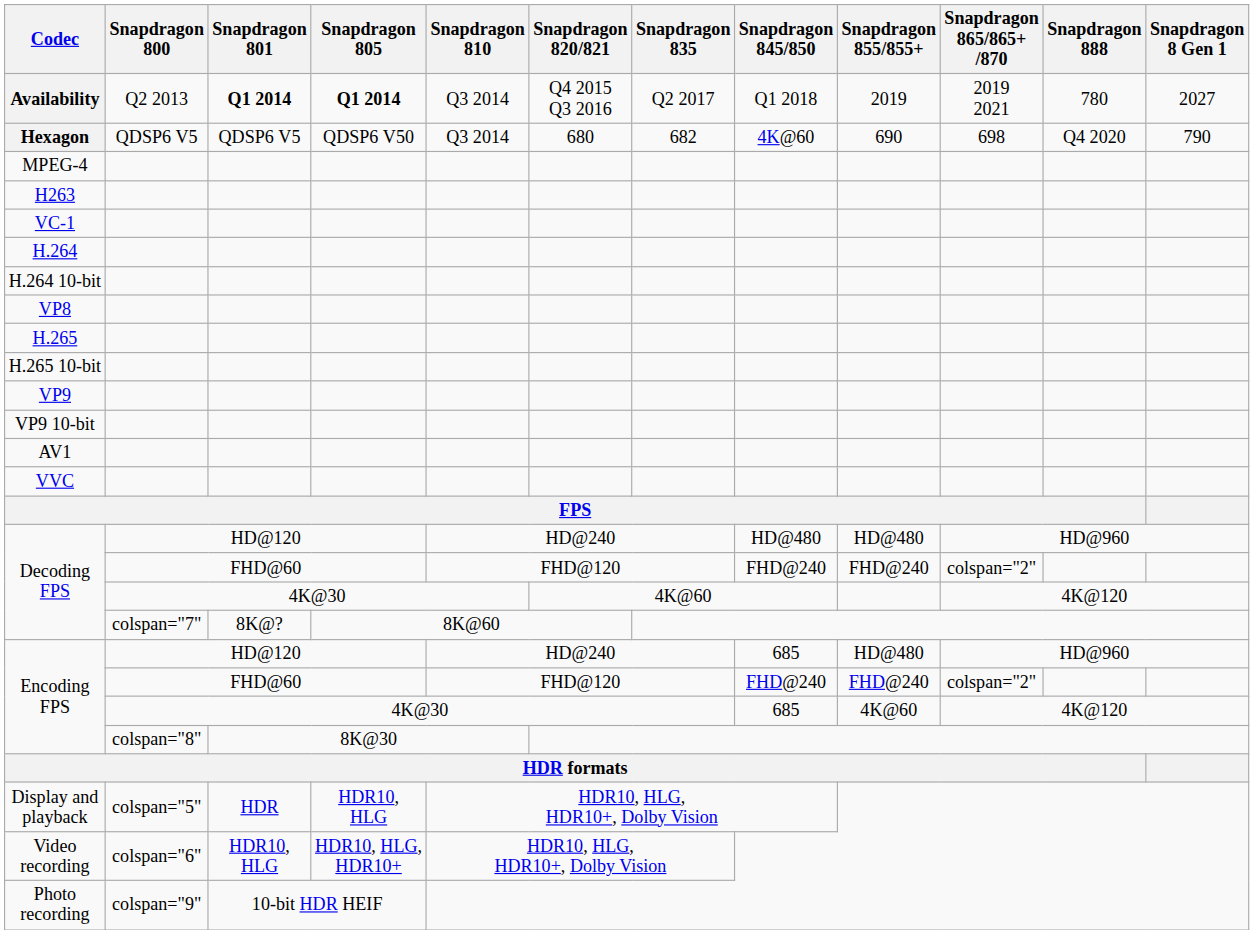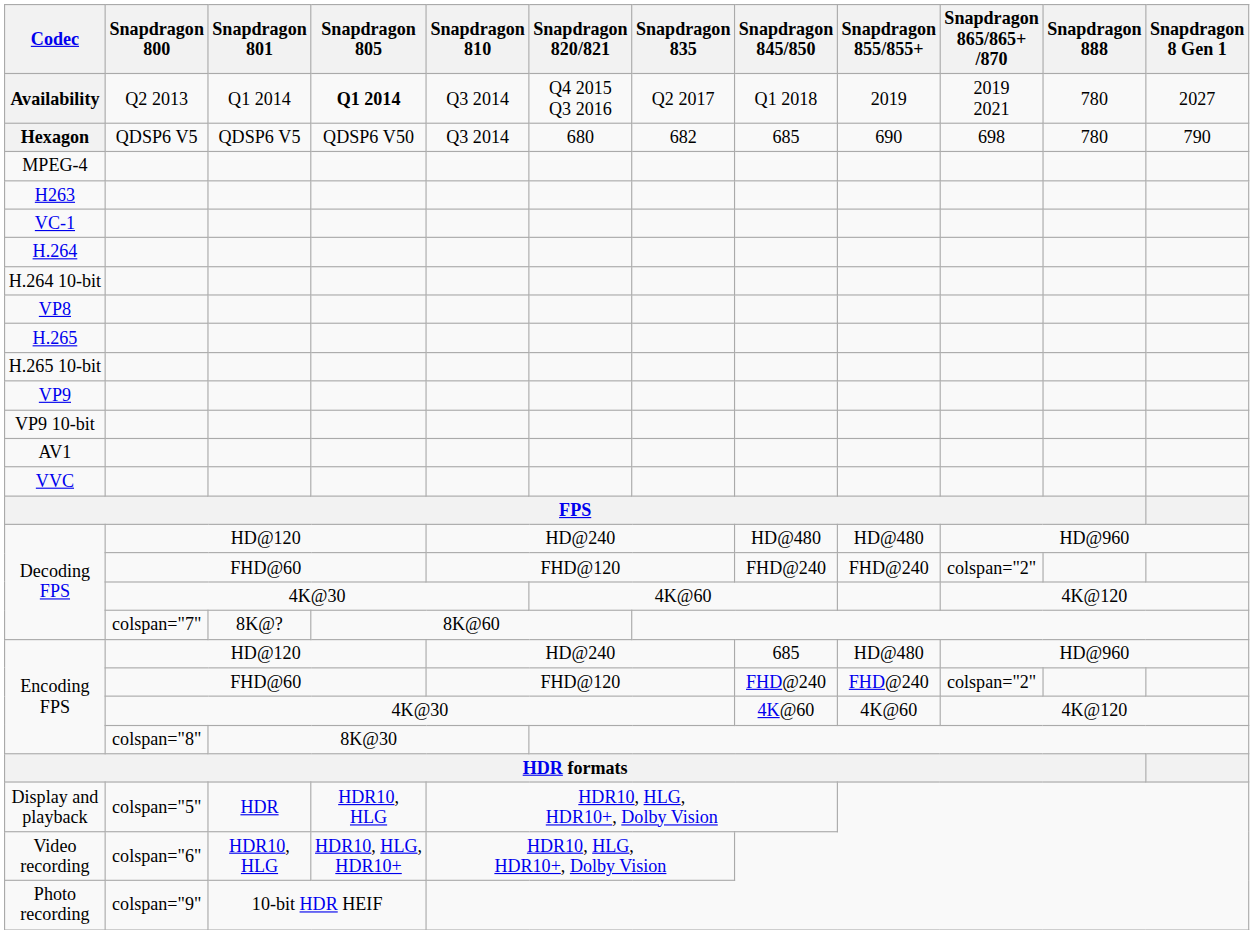Availability | Snapdragon 801: bold -> normal
Hexagon | Snapdragon 845/850: 4K@60 -> 685
Hexagon | Snapdragon 888: Q4 2020 -> 780
Encoding FPS / 4K@30 | Snapdragon 845/850: 685 -> 4K@60
